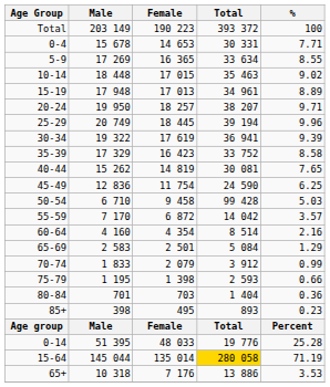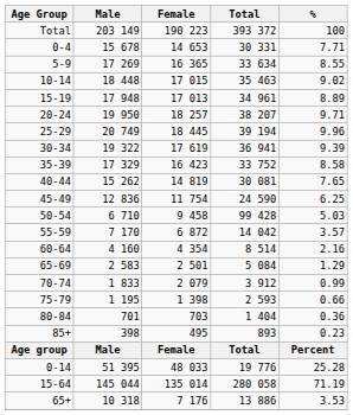15-64 | Total: gold background -> no background
